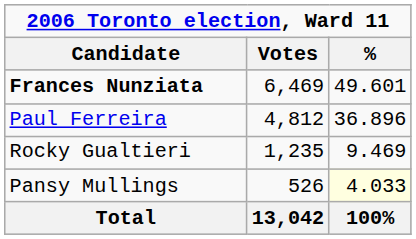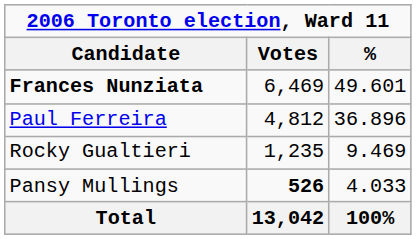Pansy Mullings | Votes: normal -> bold
Pansy Mullings | %: lightyellow background -> no background
